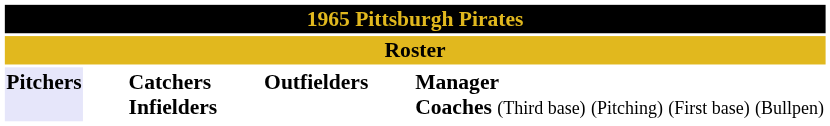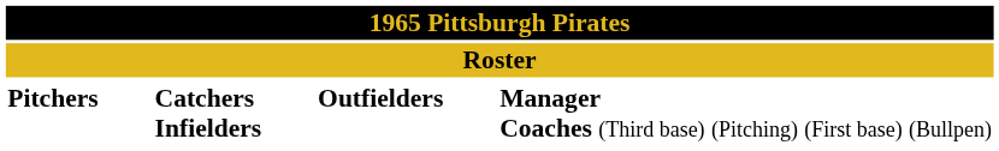Pitchers | column 1: lavender background -> no background
